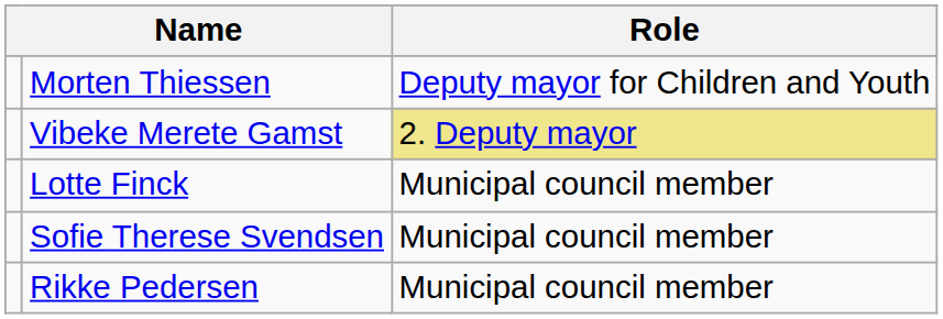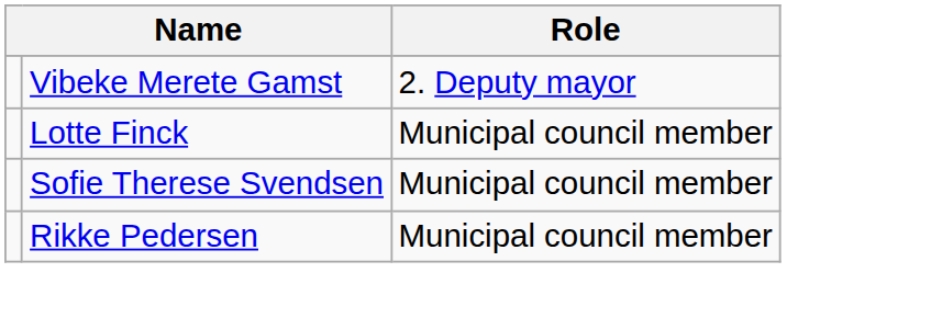- row: Morten Thiessen | Deputy mayor for Children and Youth
Vibeke Merete Gamst | Role: khaki background -> no background
